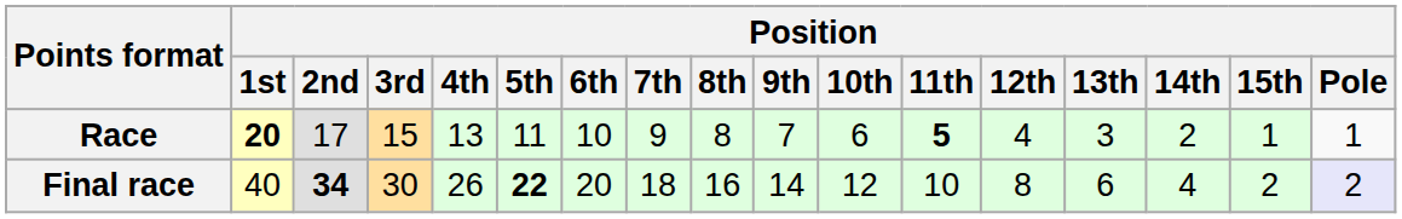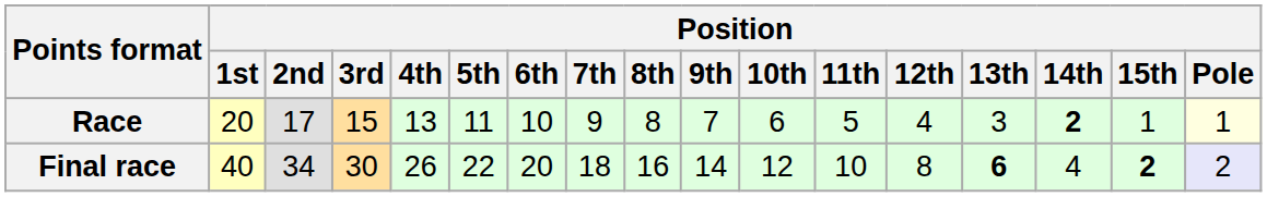Race | Position / 1st: bold -> normal
Race | Position / 11th: bold -> normal
Race | Position / 14th: normal -> bold
Race | Position / Pole: no background -> lightyellow background
Final race | Position / 2nd: bold -> normal
Final race | Position / 5th: bold -> normal
Final race | Position / 13th: normal -> bold
Final race | Position / 15th: normal -> bold
